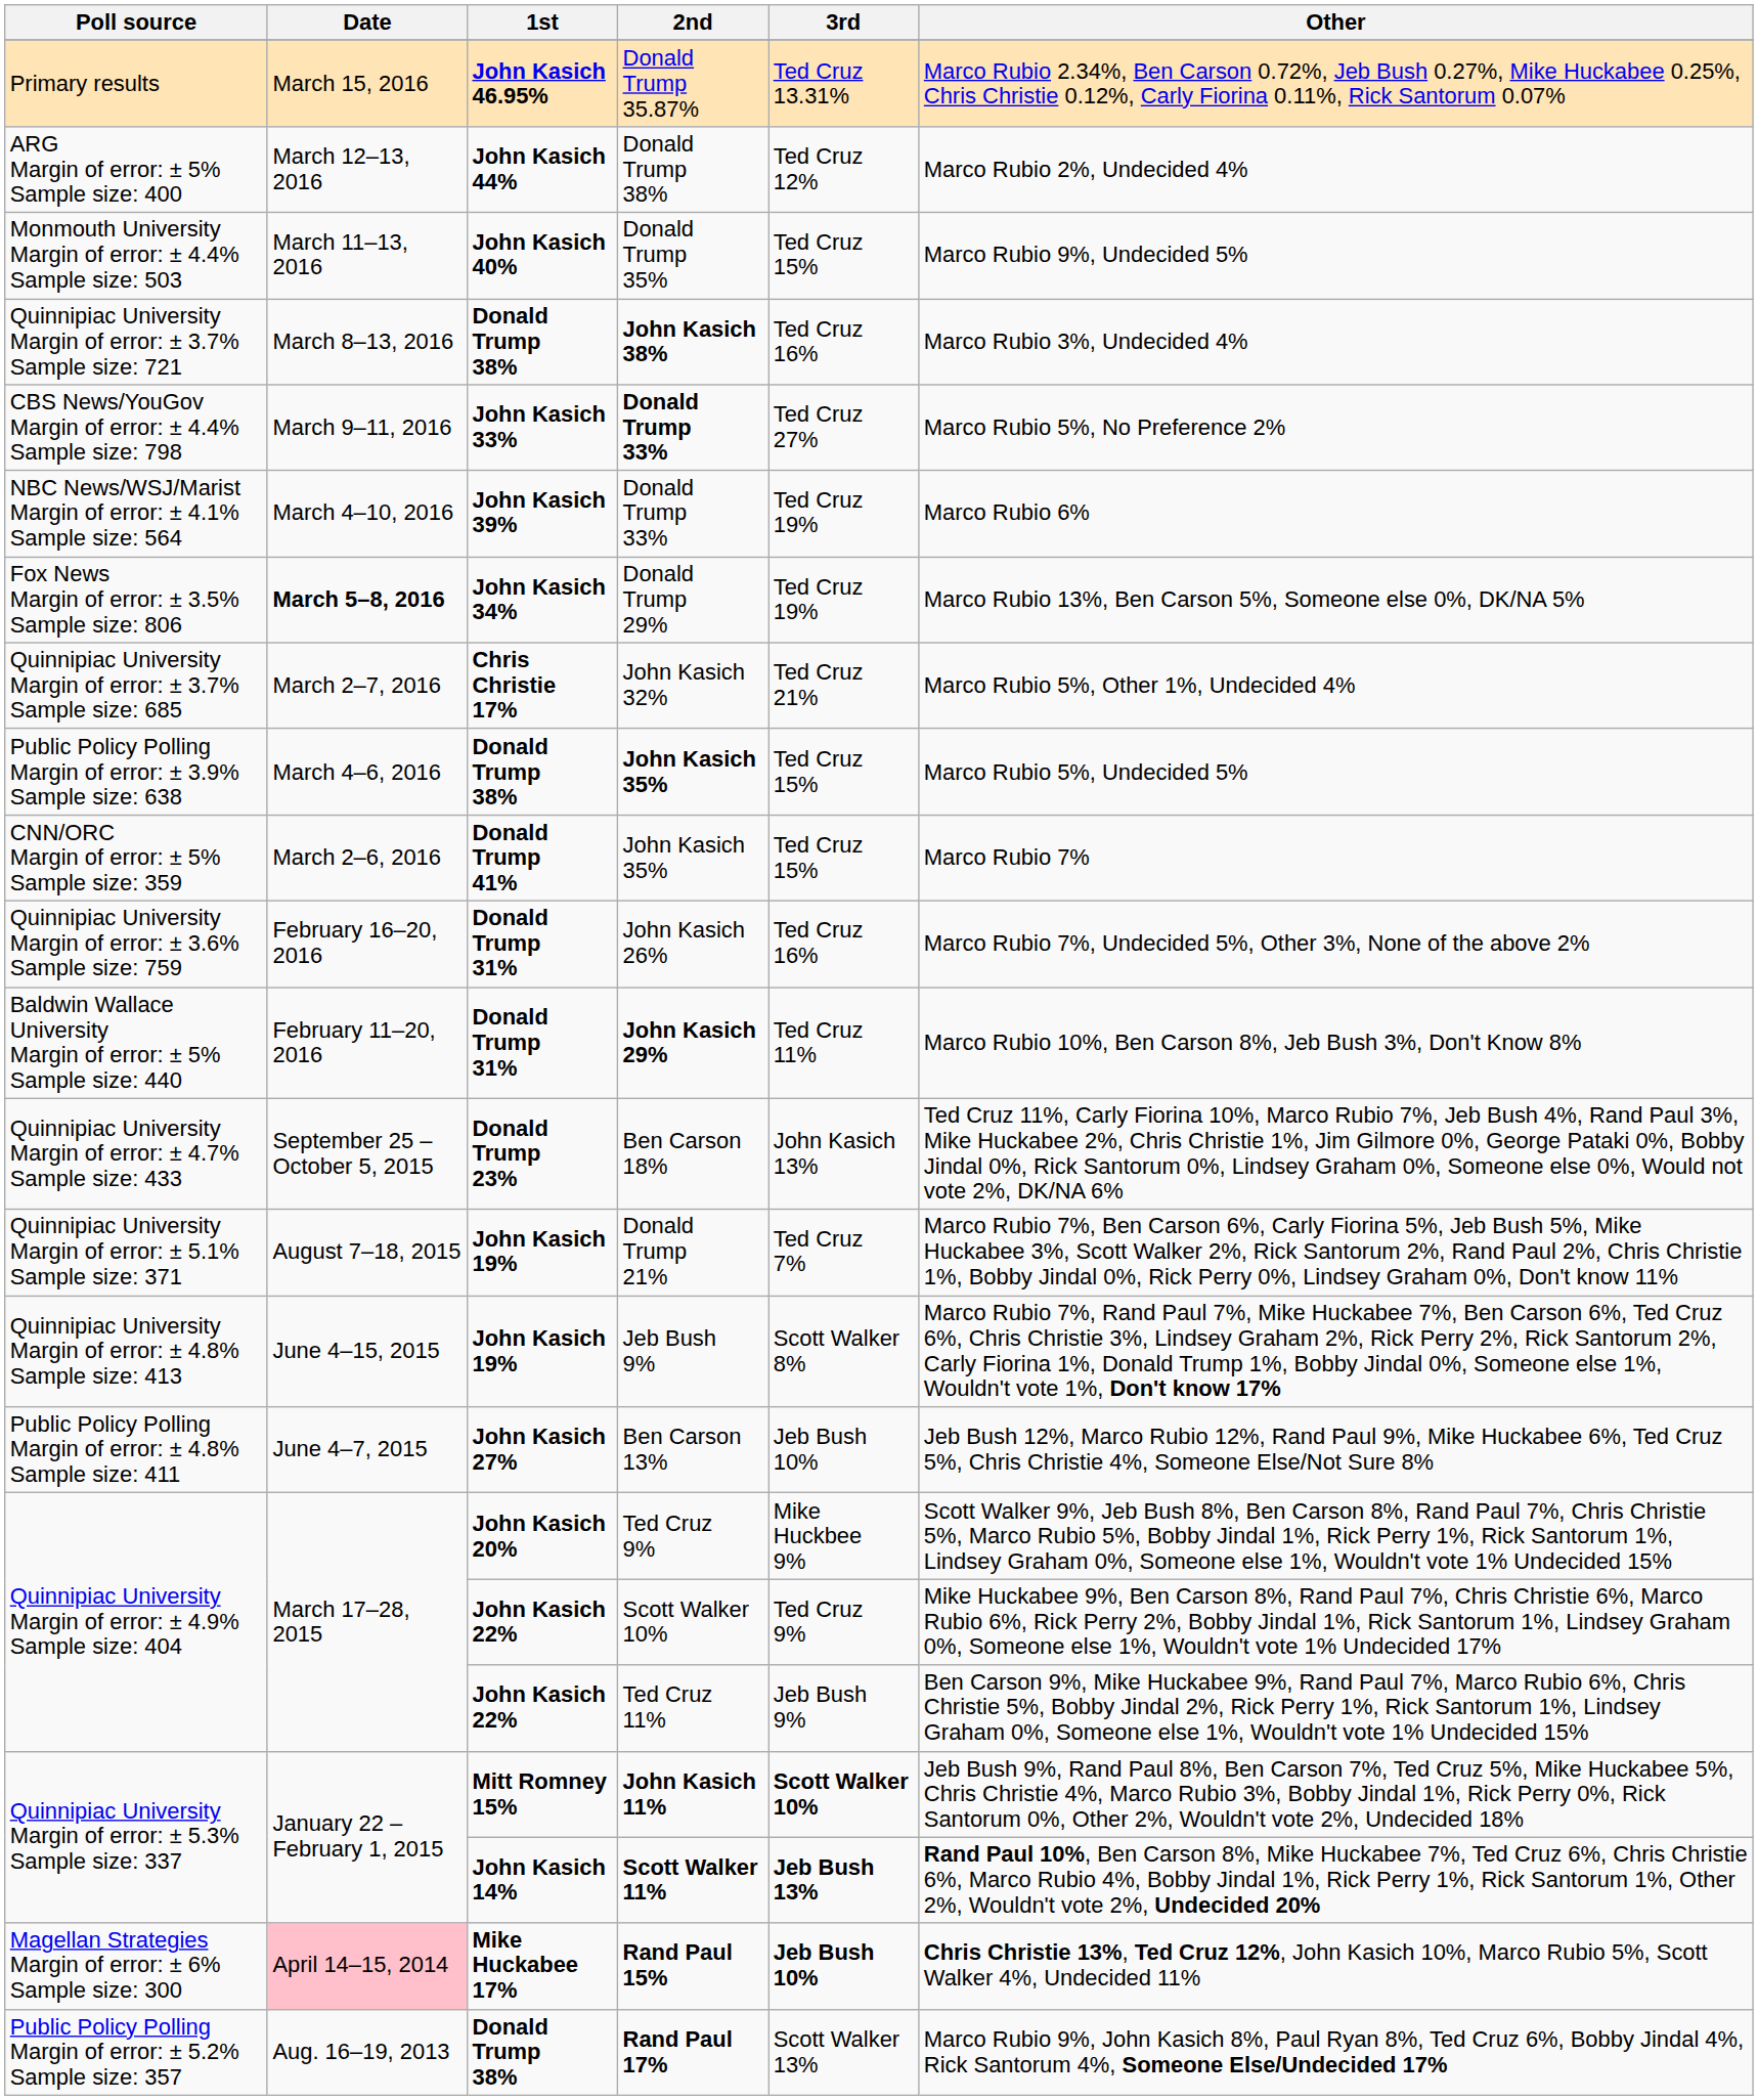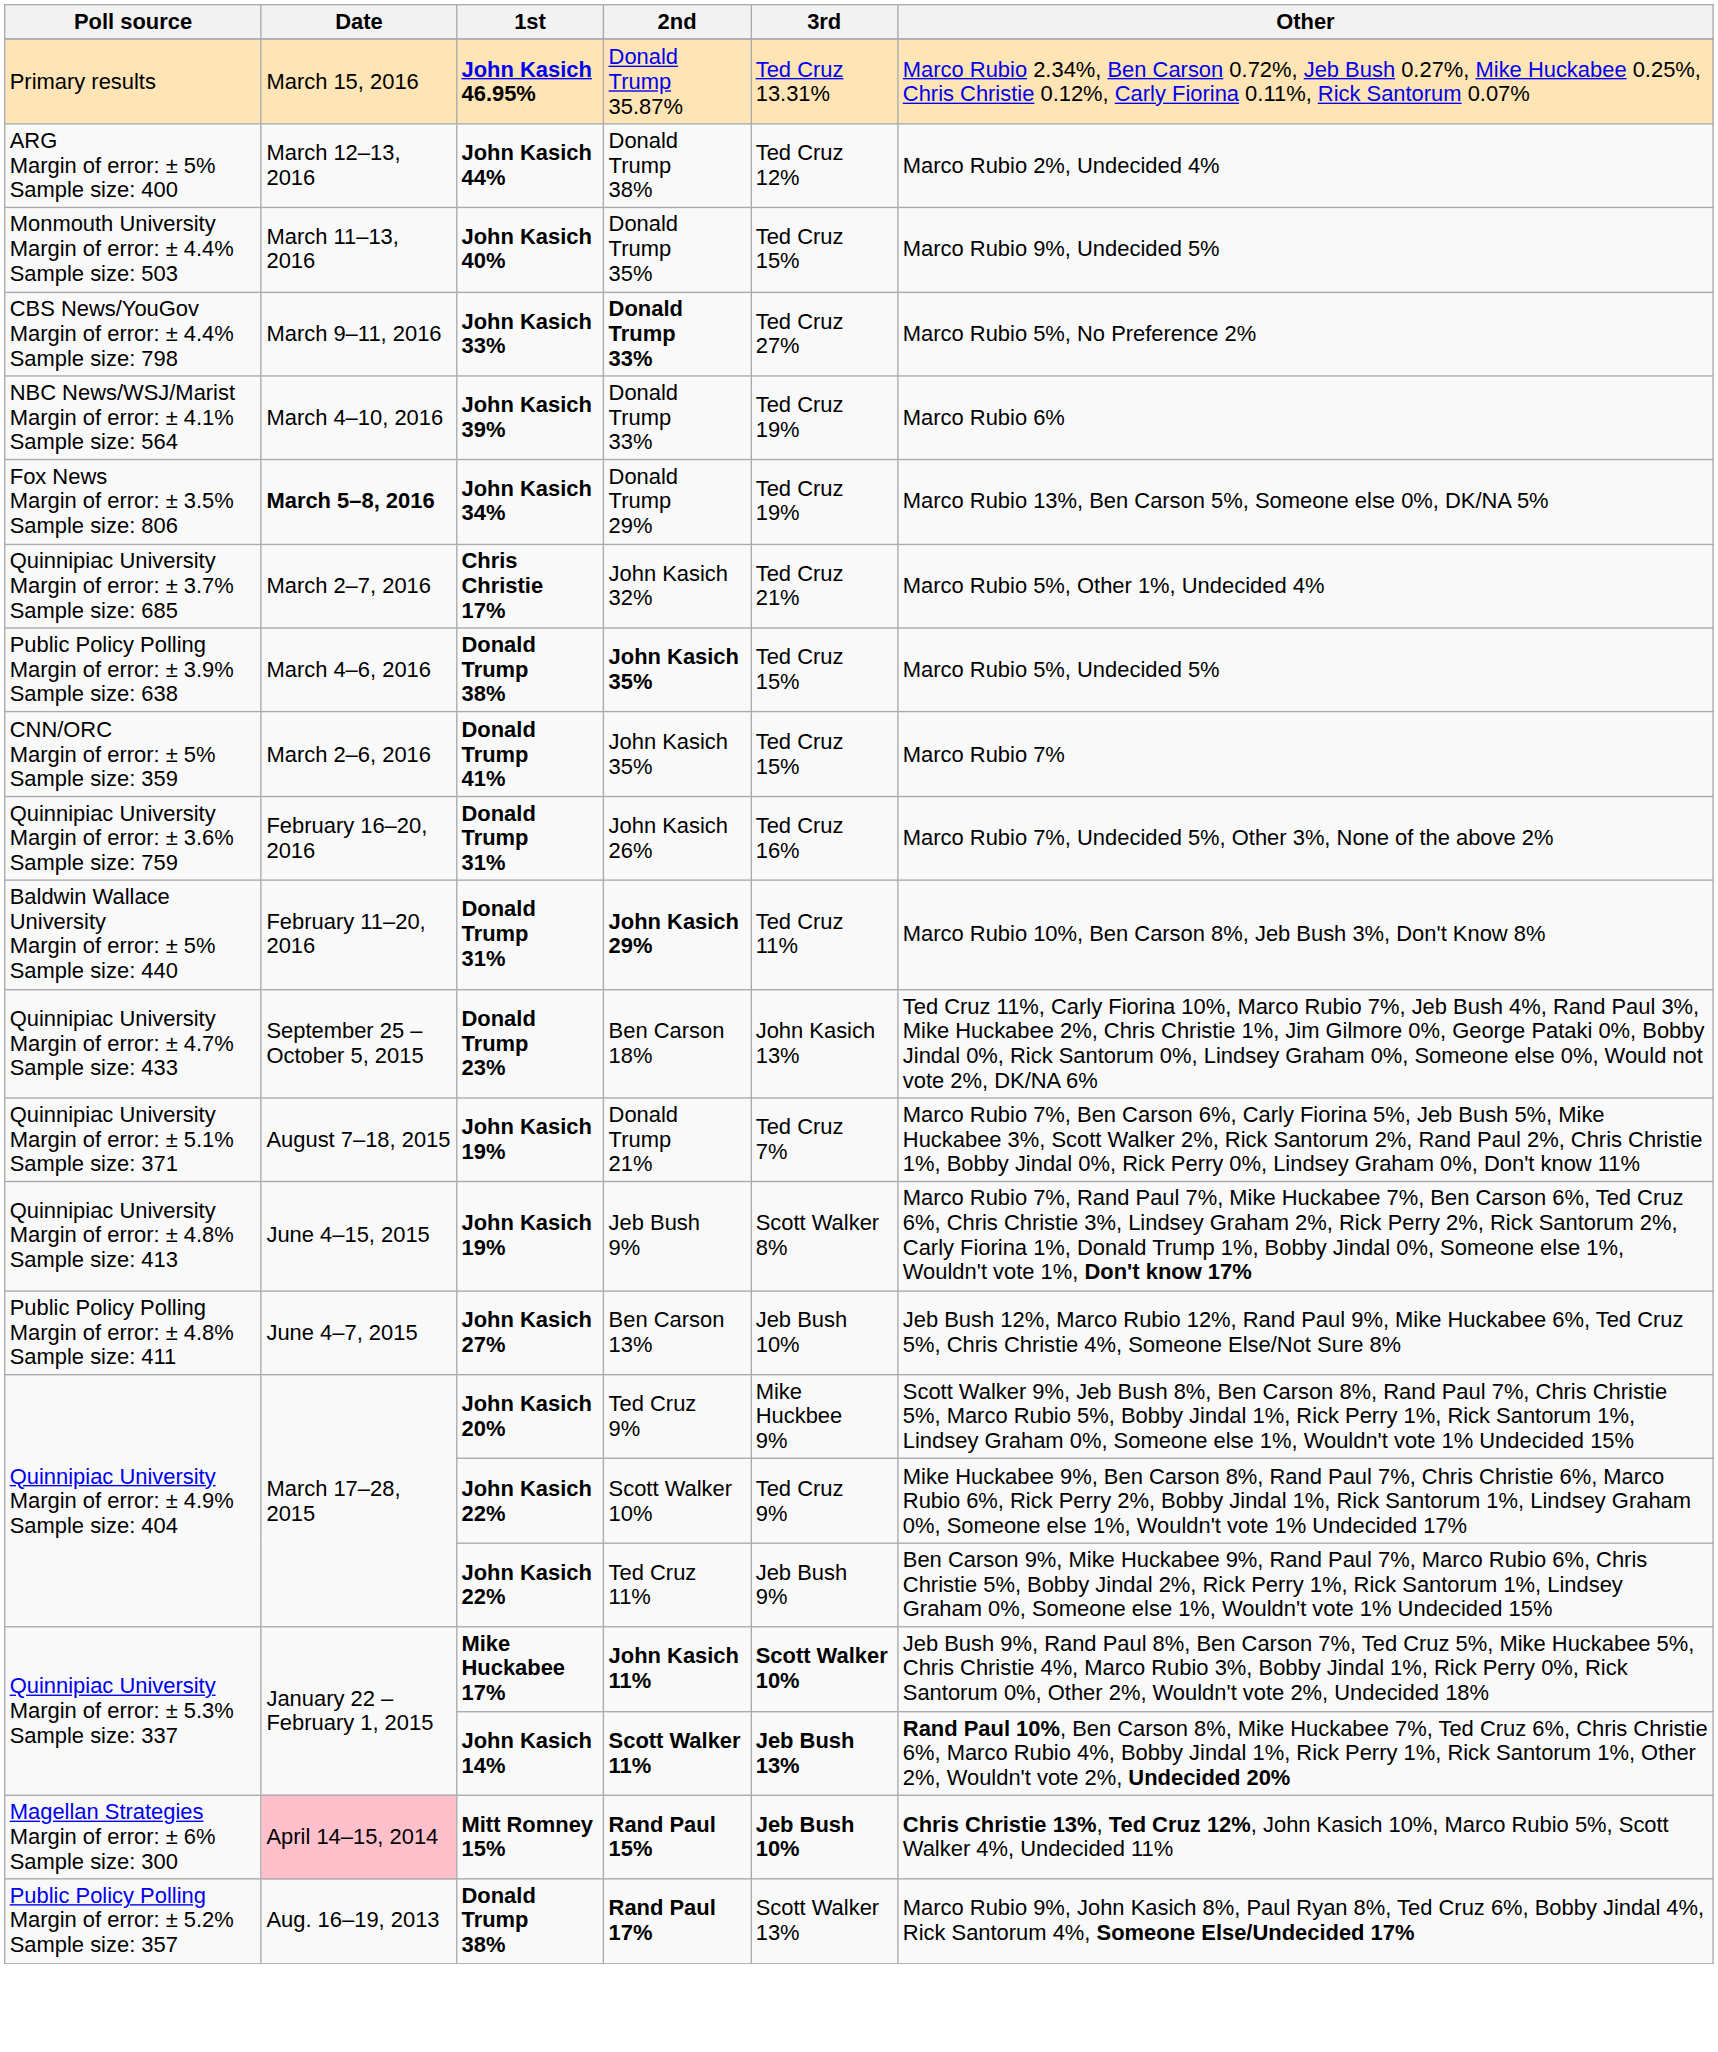- row: Quinnipiac University Margin of error: ± 3.7% Sample size: 721 | March 8–13, 2016 | Donald Trump 38% | John Kasich 38% | Ted Cruz 16% | Marco Rubio 3%, Undecided 4%
John Kasich 11% | 1st: Mitt Romney 15% -> Mike Huckabee 17%
Rand Paul 15% | 1st: Mike Huckabee 17% -> Mitt Romney 15%
